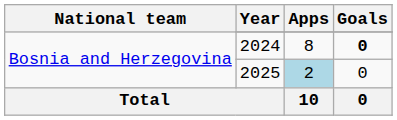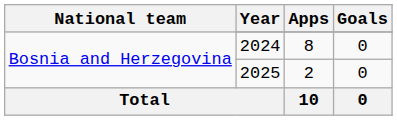2024 | Goals: bold -> normal
2025 | Apps: lightblue background -> no background
